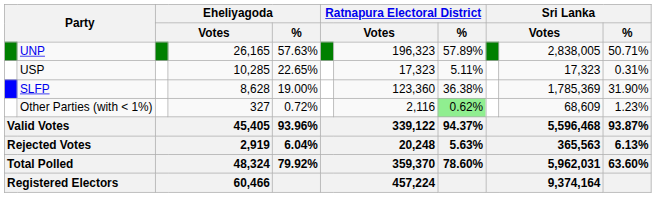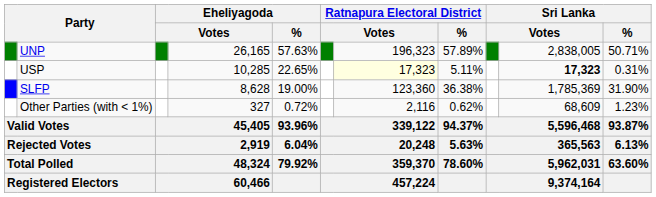USP | column 7: no background -> lightyellow background
USP | column 10: normal -> bold
Other Parties (with < 1%) | Ratnapura Electoral District / %: lightgreen background -> no background
